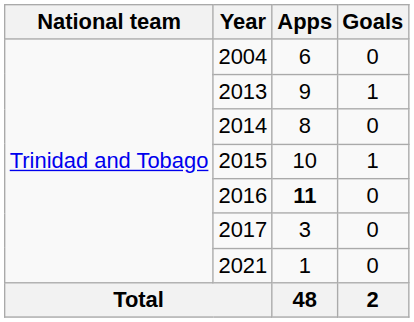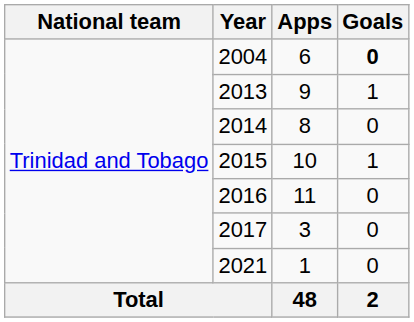2004 | Goals: normal -> bold
2016 | Apps: bold -> normal
